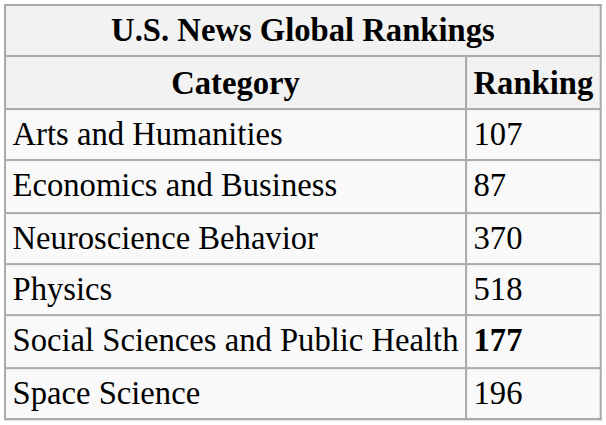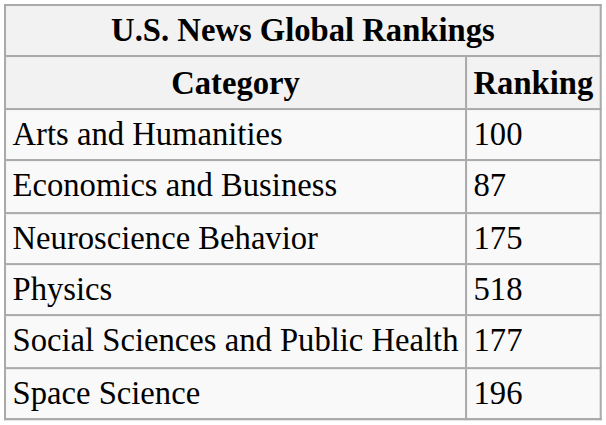Arts and Humanities | Ranking: 107 -> 100
Neuroscience Behavior | Ranking: 370 -> 175
Social Sciences and Public Health | Ranking: bold -> normal
